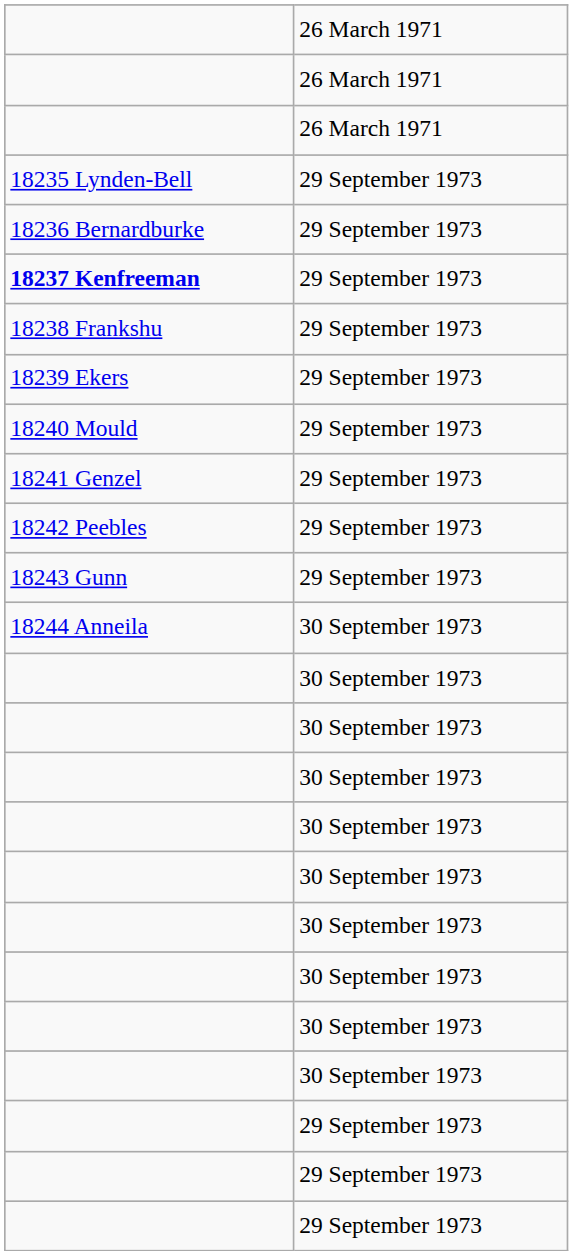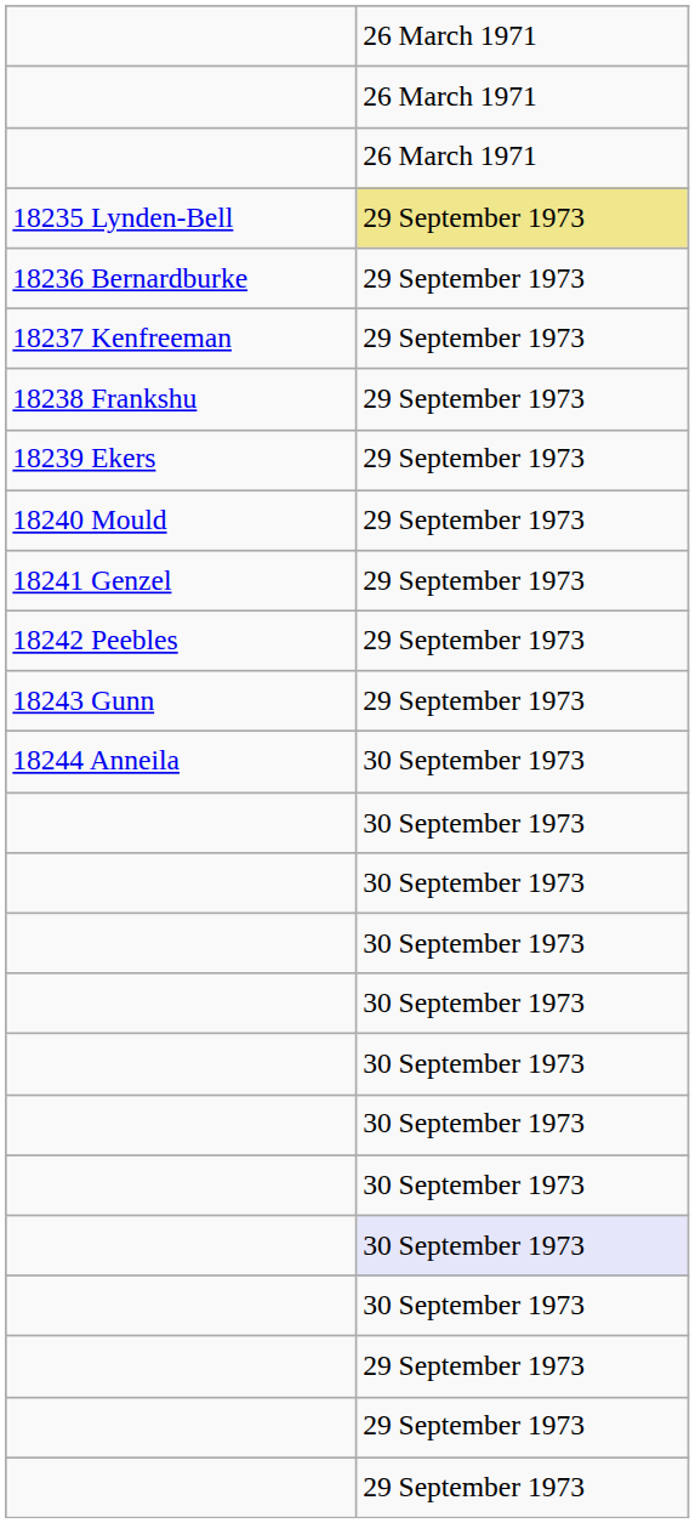row 4 | column 2: no background -> khaki background
row 6 | column 1: bold -> normal
row 21 | column 2: no background -> lavender background
